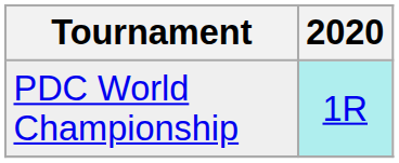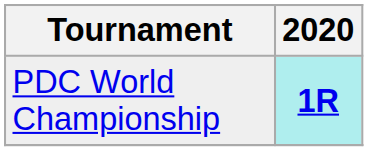PDC World Championship | 2020: normal -> bold
